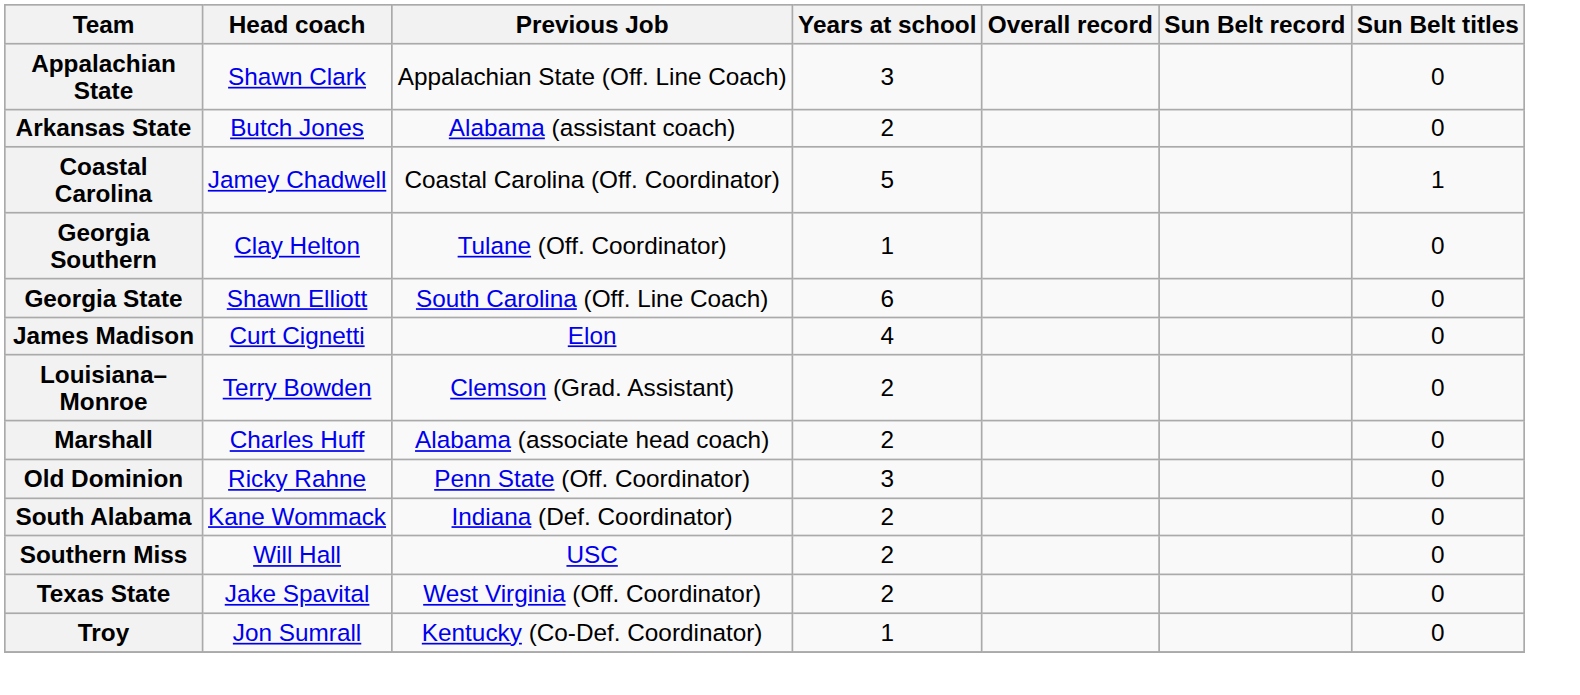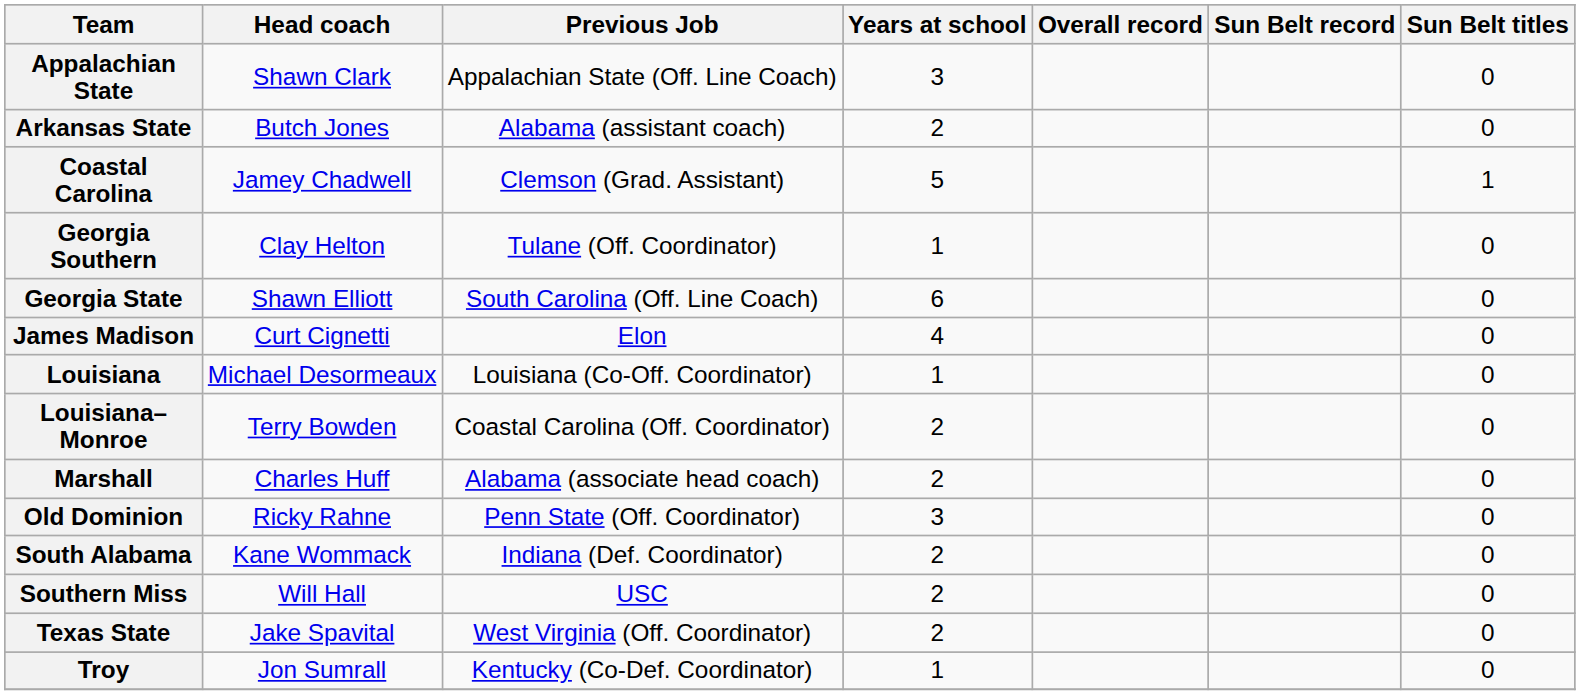Coastal Carolina | Previous Job: Coastal Carolina (Off. Coordinator) -> Clemson (Grad. Assistant)
+ row: Louisiana | Michael Desormeaux | Louisiana (Co-Off. Coordinator) | 1 | 0
Louisiana–Monroe | Previous Job: Clemson (Grad. Assistant) -> Coastal Carolina (Off. Coordinator)
